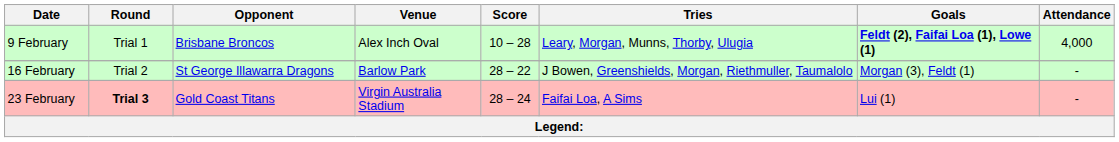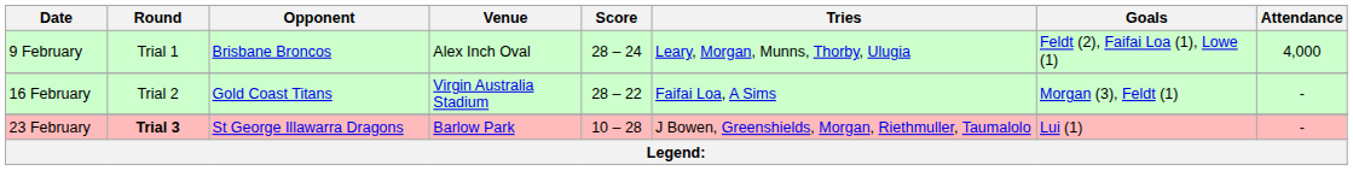9 February | Score: 10 – 28 -> 28 – 24
9 February | Goals: bold -> normal
16 February | Opponent: St George Illawarra Dragons -> Gold Coast Titans
16 February | Venue: Barlow Park -> Virgin Australia Stadium
16 February | Tries: J Bowen, Greenshields, Morgan, Riethmuller, Taumalolo -> Faifai Loa, A Sims
23 February | Opponent: Gold Coast Titans -> St George Illawarra Dragons
23 February | Venue: Virgin Australia Stadium -> Barlow Park
23 February | Score: 28 – 24 -> 10 – 28
23 February | Tries: Faifai Loa, A Sims -> J Bowen, Greenshields, Morgan, Riethmuller, Taumalolo
